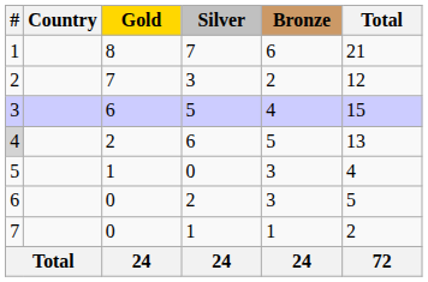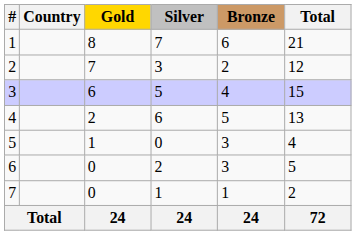row 5 | #: lightgrey background -> no background
